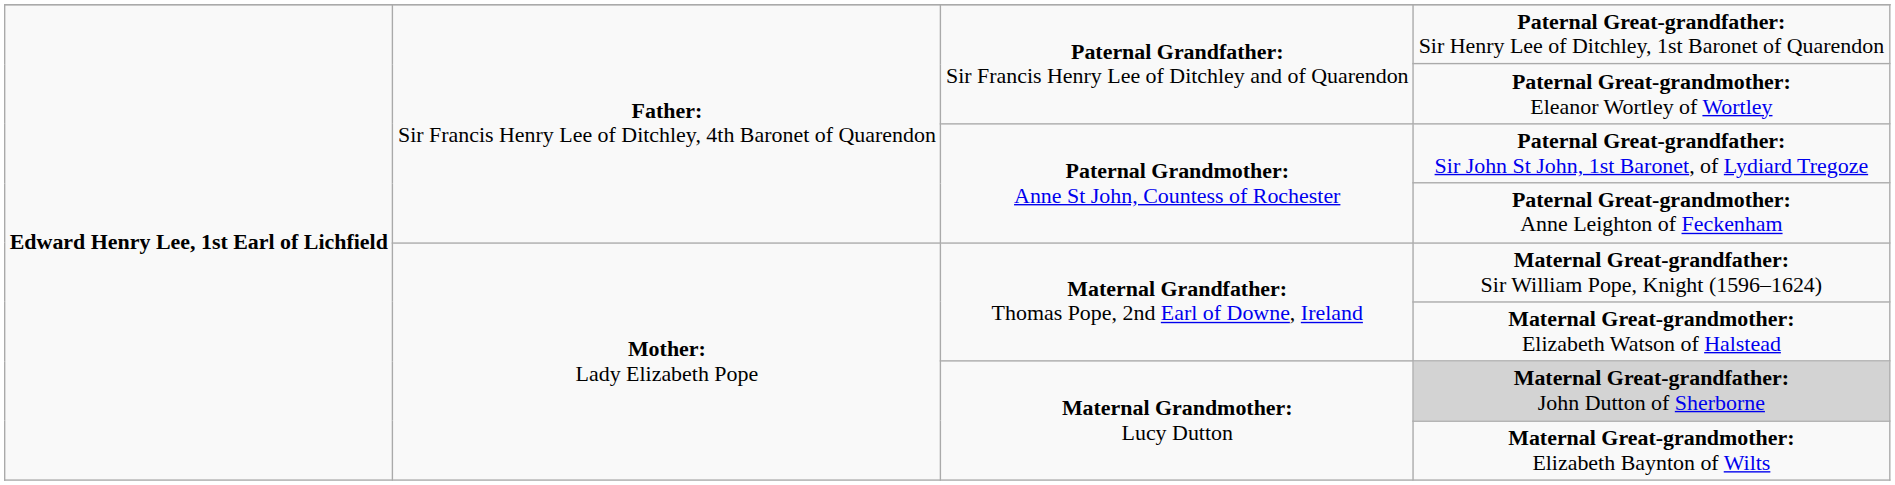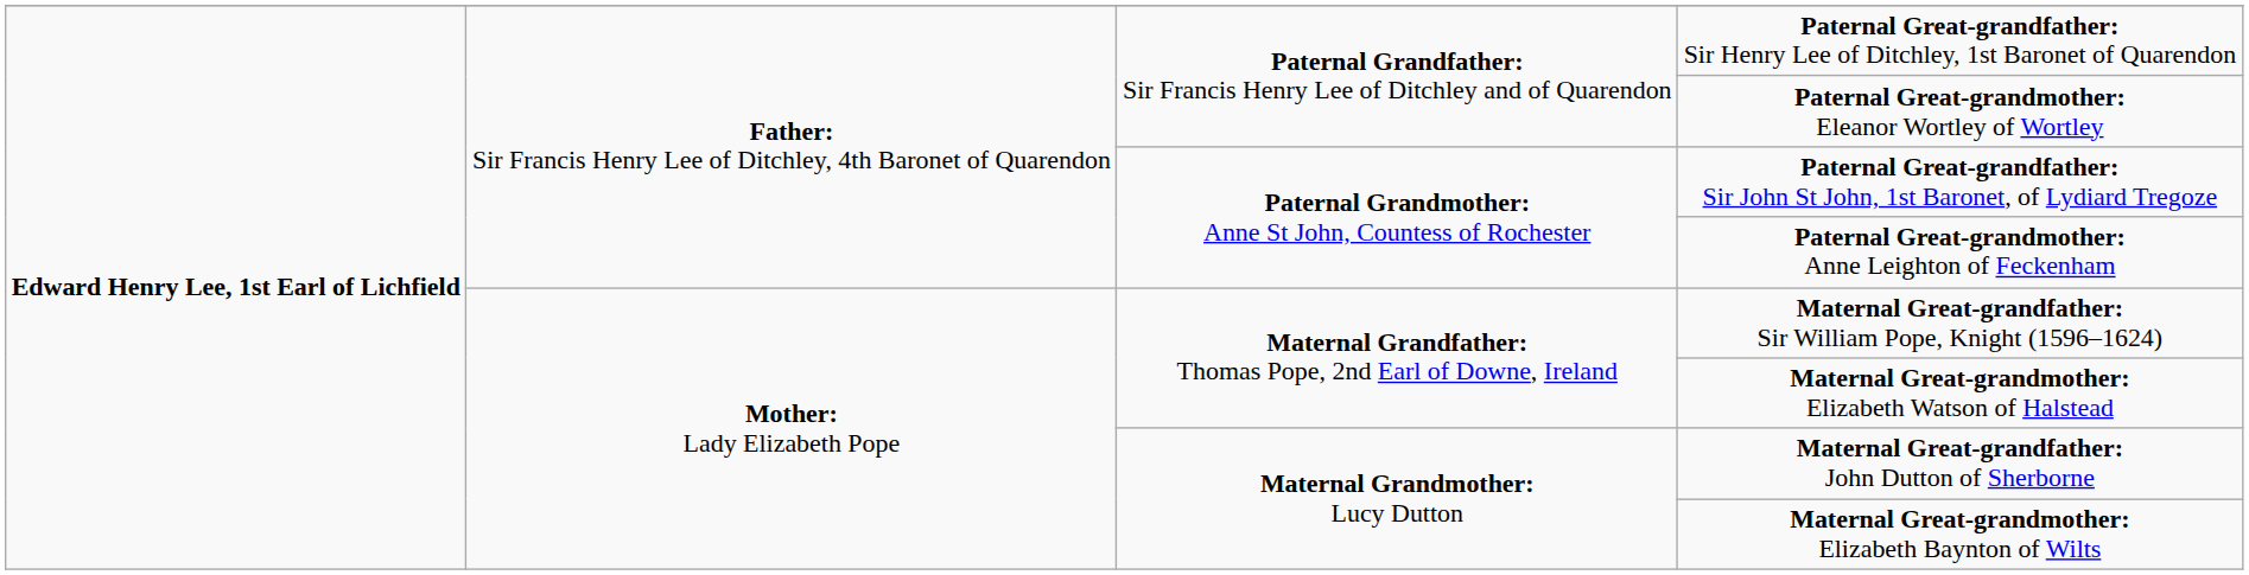Maternal Great-grandfather: John Dutton of Sherborne | column 4: lightgrey background -> no background
